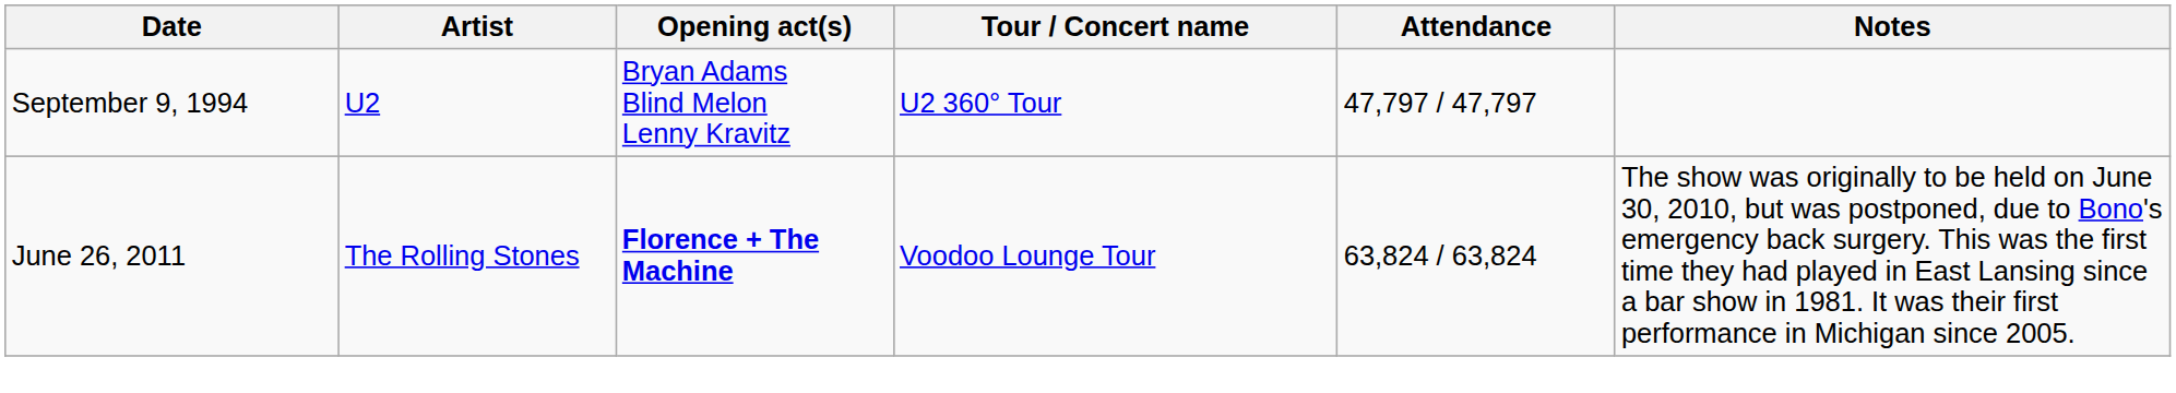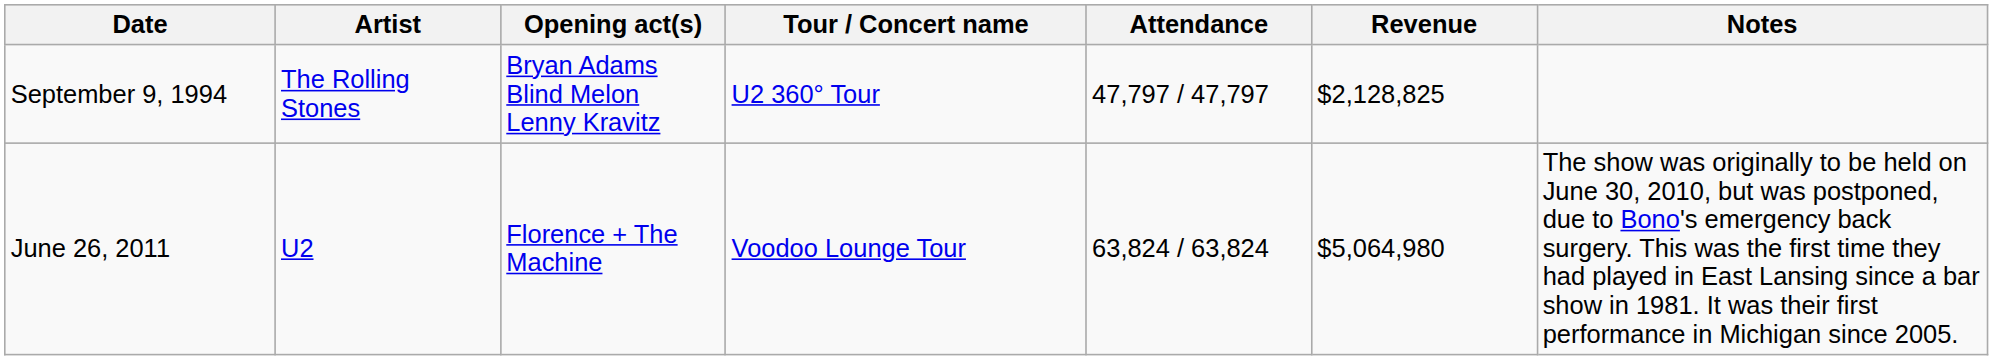+ column: Revenue | $2,128,825 | $5,064,980
September 9, 1994 | Artist: U2 -> The Rolling Stones
June 26, 2011 | Artist: The Rolling Stones -> U2
June 26, 2011 | Opening act(s): bold -> normal
